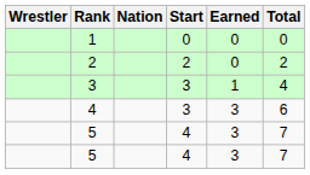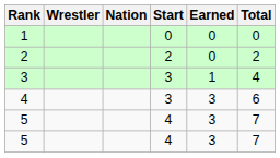columns swapped: Rank <-> Wrestler
